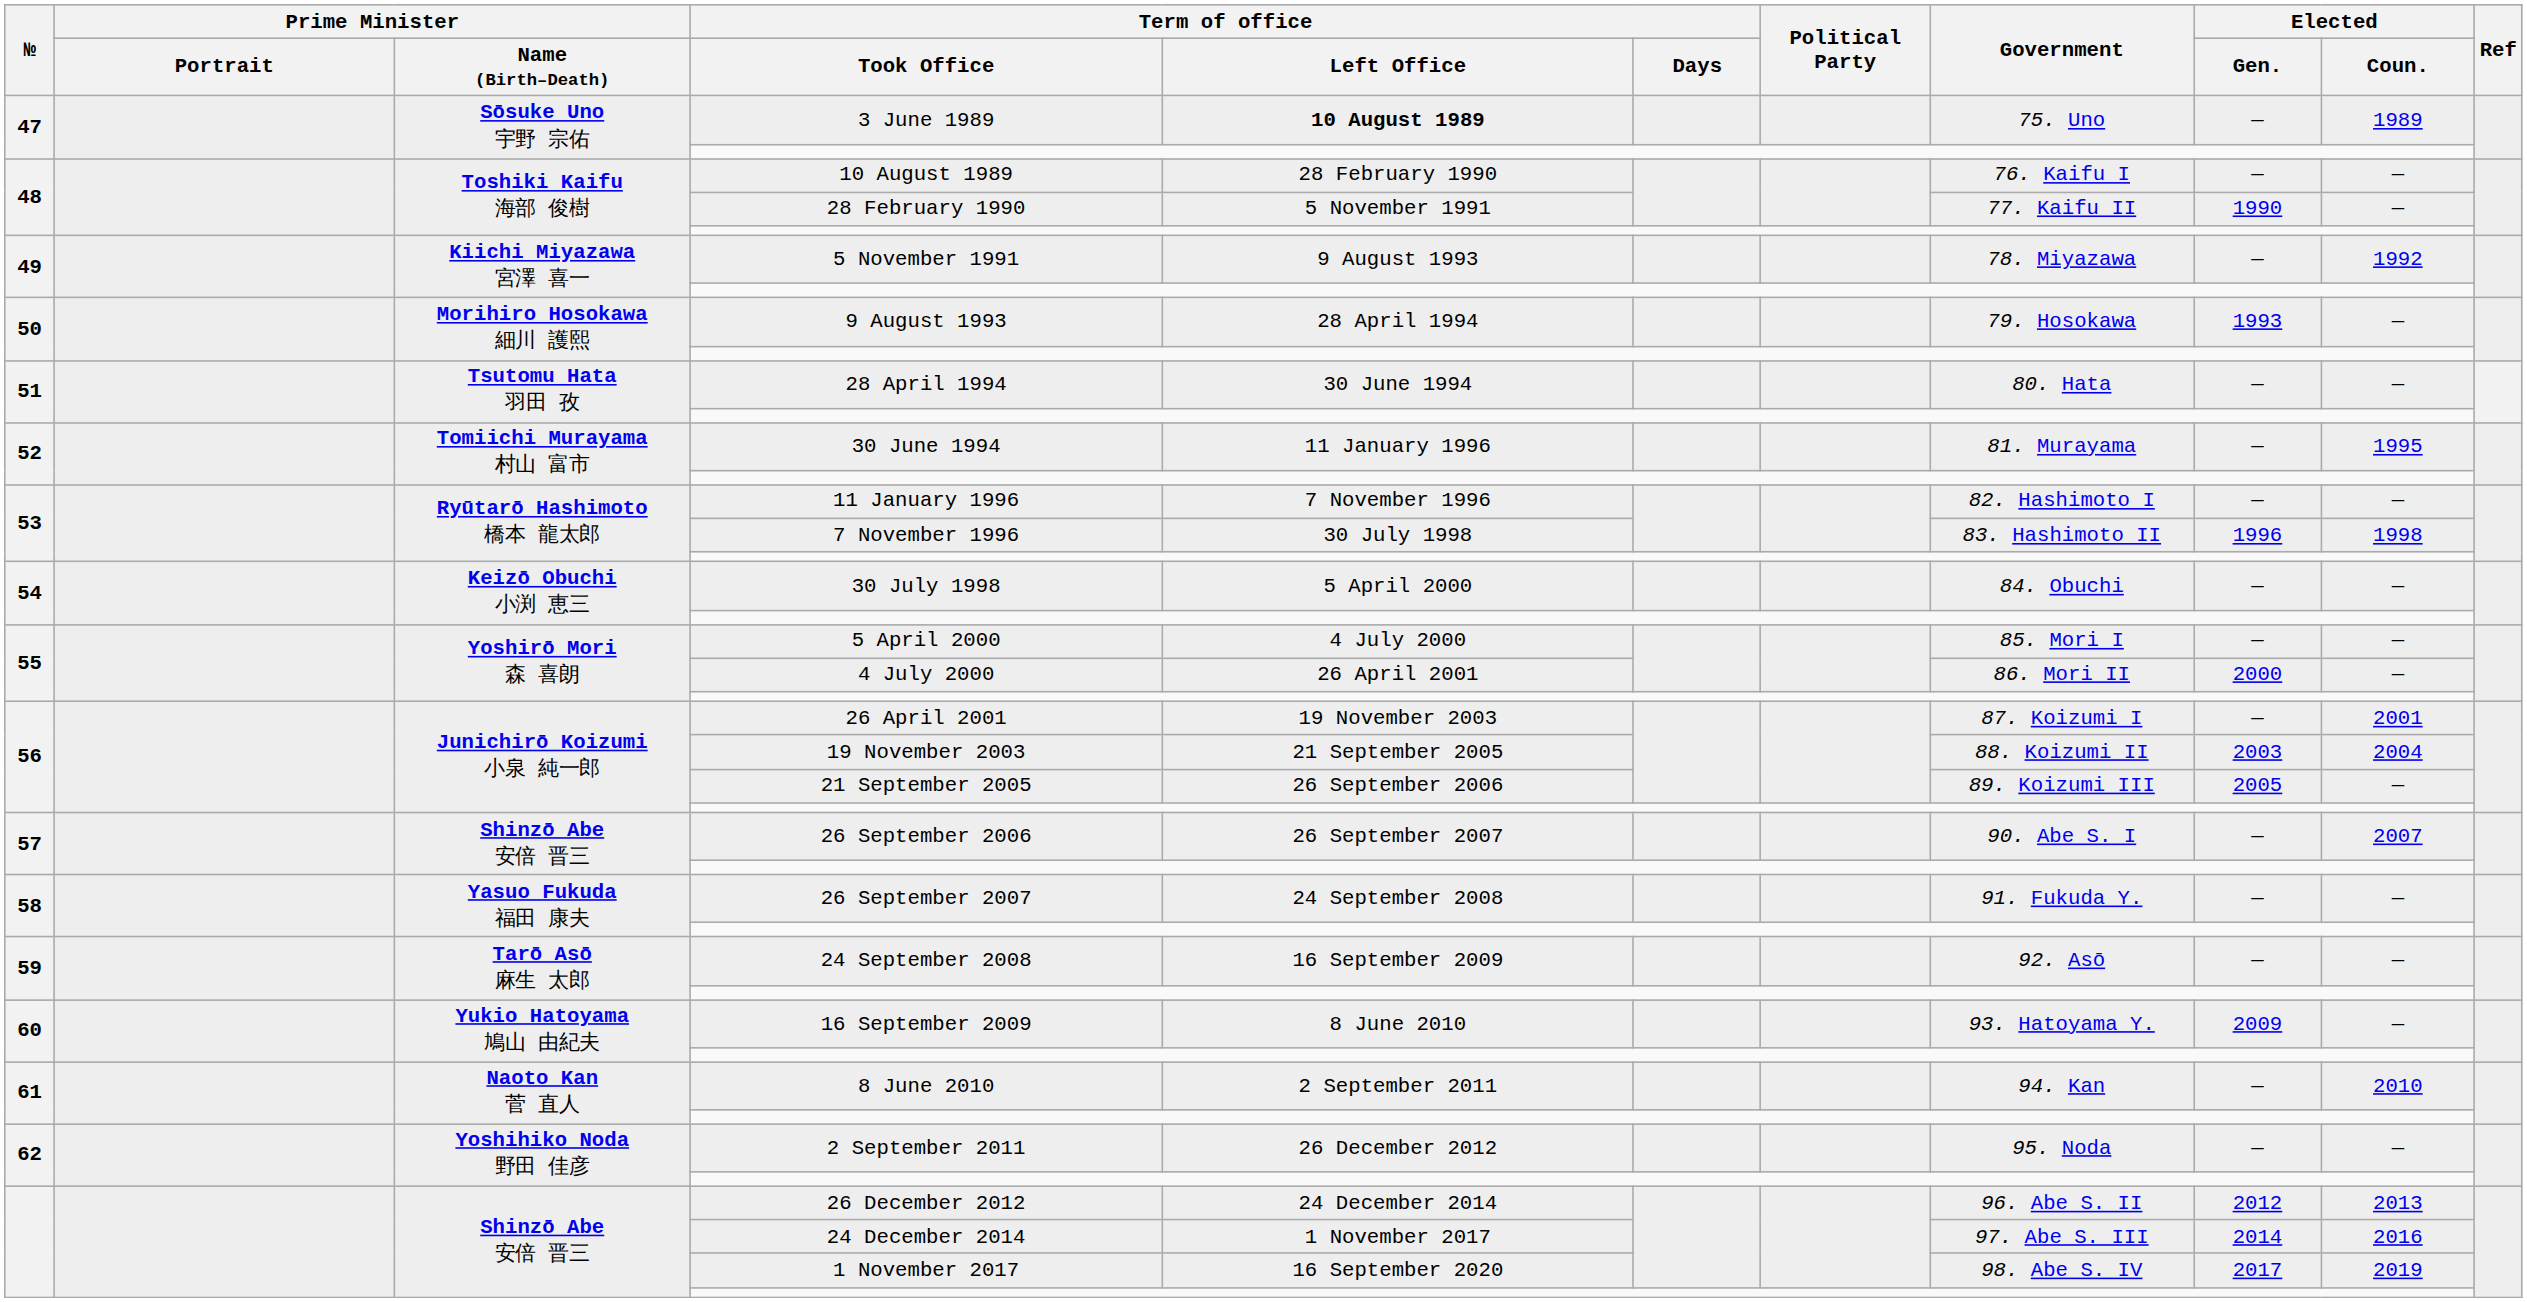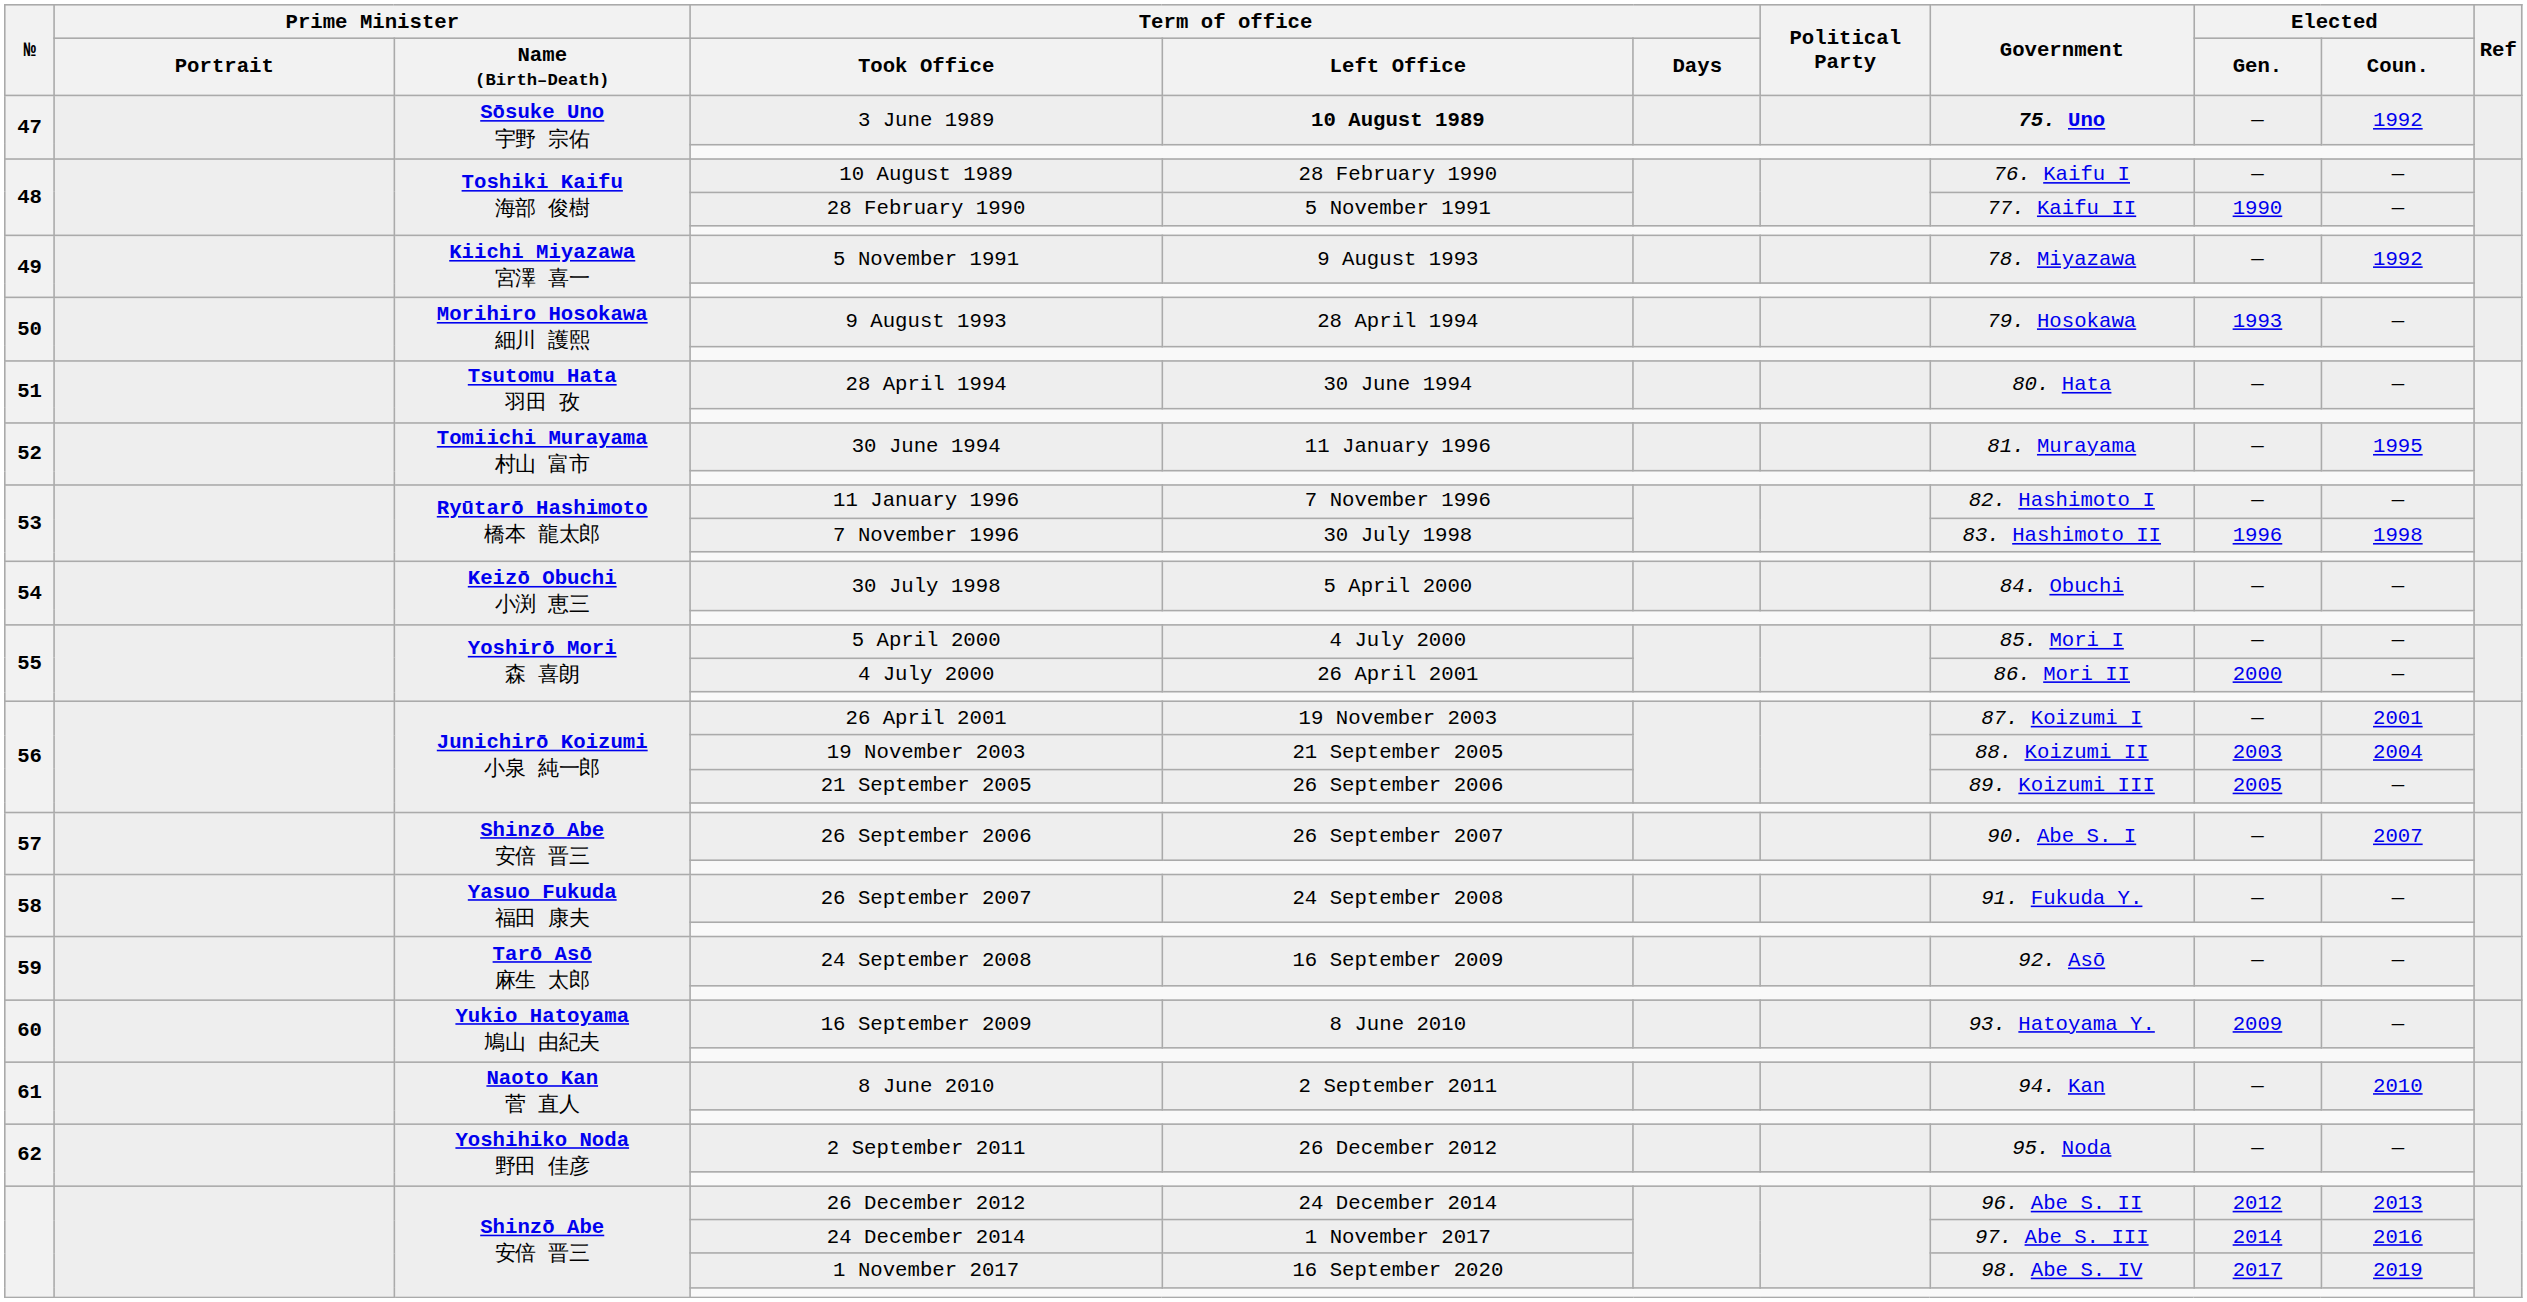3 June 1989 | Government: normal -> bold
3 June 1989 | Elected / Coun.: 1989 -> 1992
